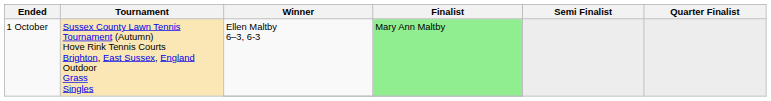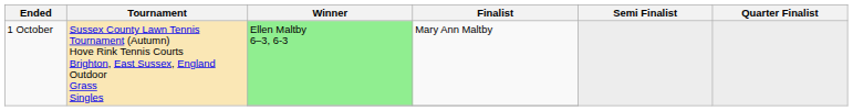row 2 | Winner: no background -> lightgreen background
row 2 | Finalist: lightgreen background -> no background
